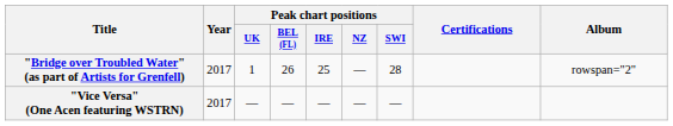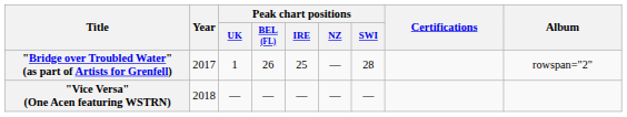"Vice Versa" (One Acen featuring WSTRN) | Year: 2017 -> 2018
